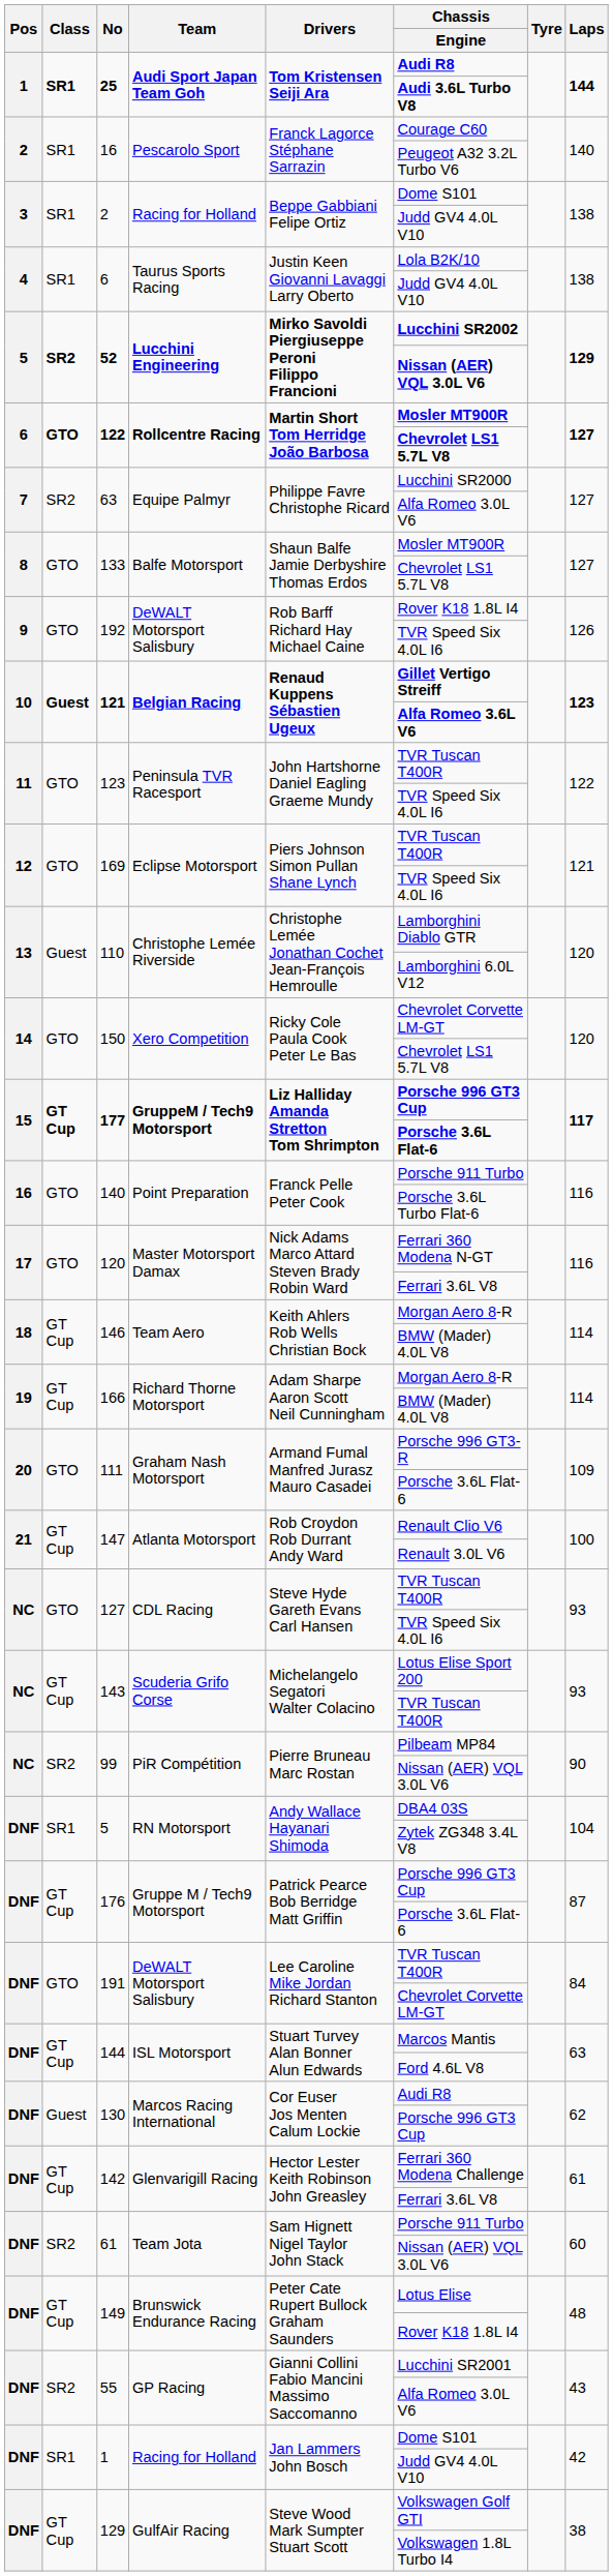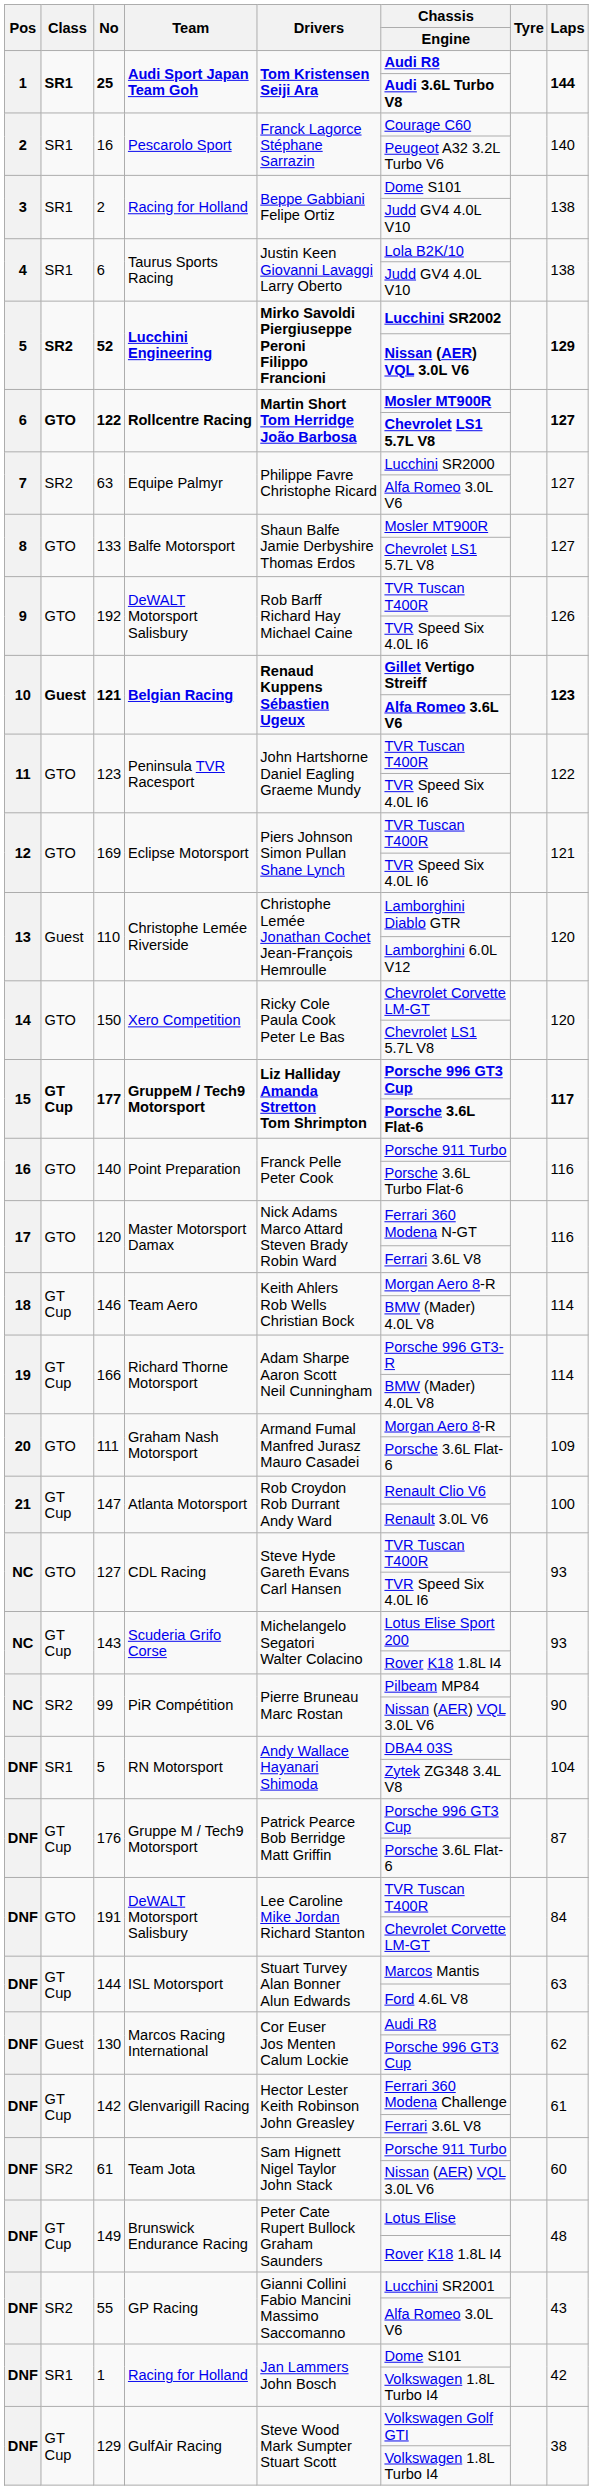row 19 | Chassis / Engine: Rover K18 1.8L I4 -> TVR Tuscan T400R
row 39 | Chassis / Engine: Morgan Aero 8-R -> Porsche 996 GT3-R
row 41 | Chassis / Engine: Porsche 996 GT3-R -> Morgan Aero 8-R
row 48 | Chassis / Engine: TVR Tuscan T400R -> Rover K18 1.8L I4
row 70 | Chassis / Engine: Judd GV4 4.0L V10 -> Volkswagen 1.8L Turbo I4
